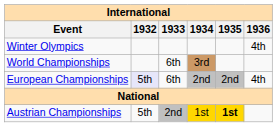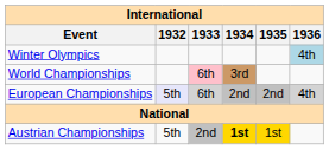Winter Olympics | 1936: no background -> lightblue background
World Championships | 1933: no background -> pink background
European Championships | 1933: no background -> lightgrey background
European Championships | 1936: no background -> lightgrey background
Austrian Championships | 1934: normal -> bold
Austrian Championships | 1935: bold -> normal
